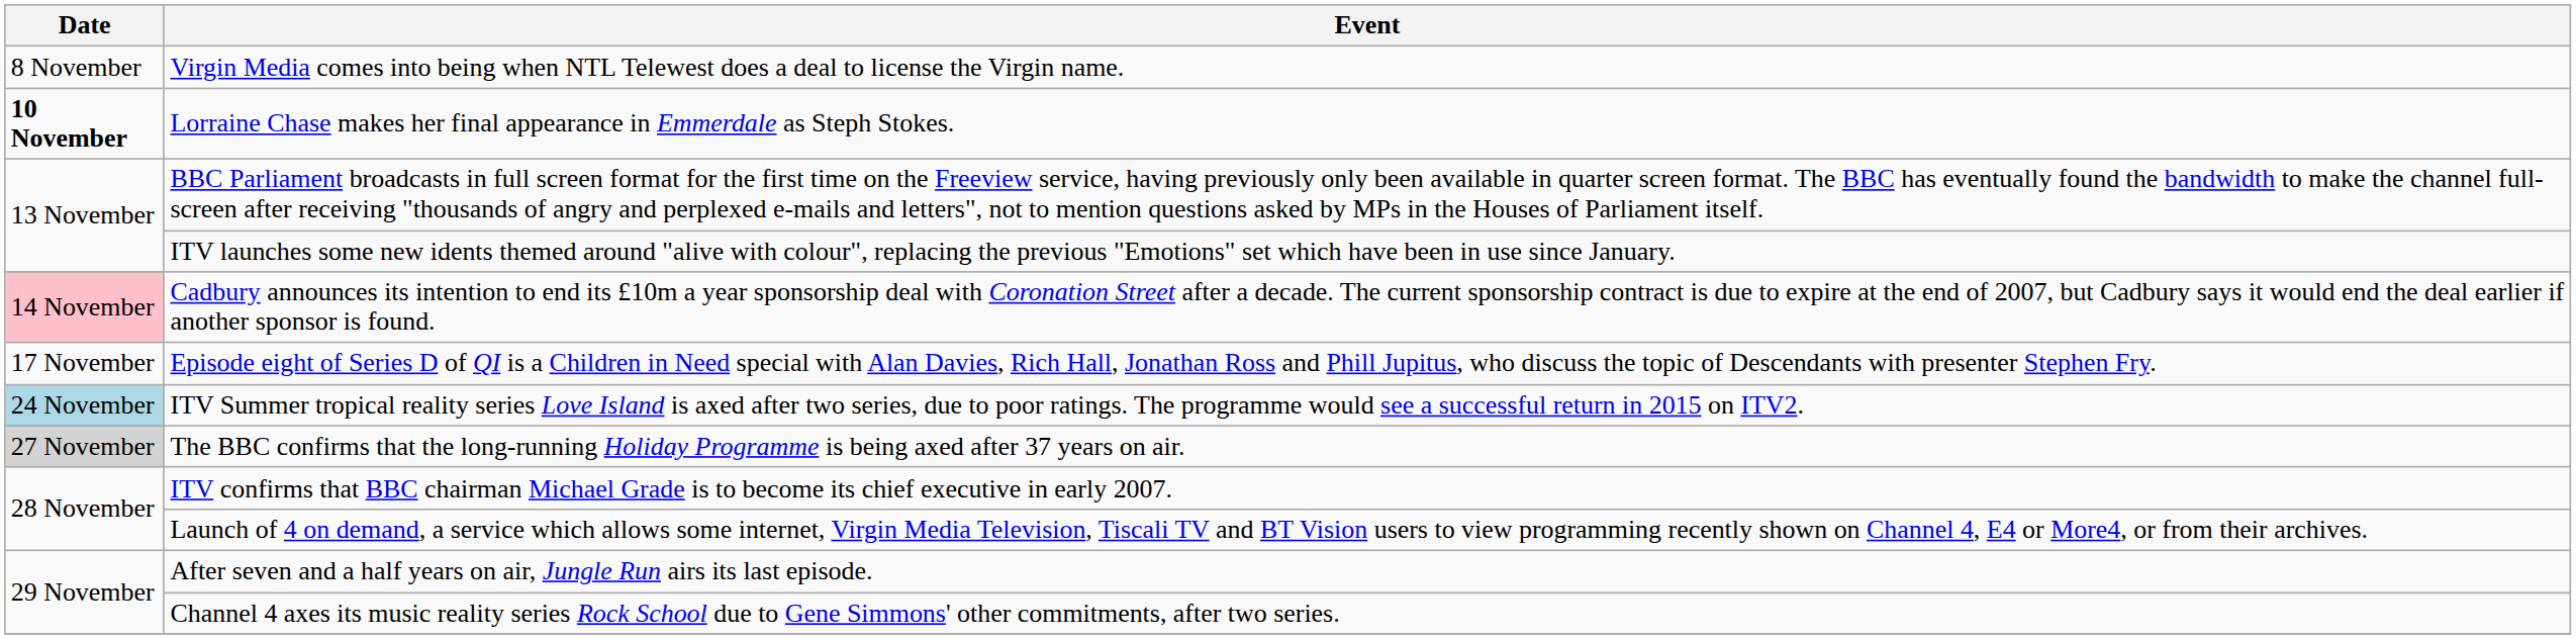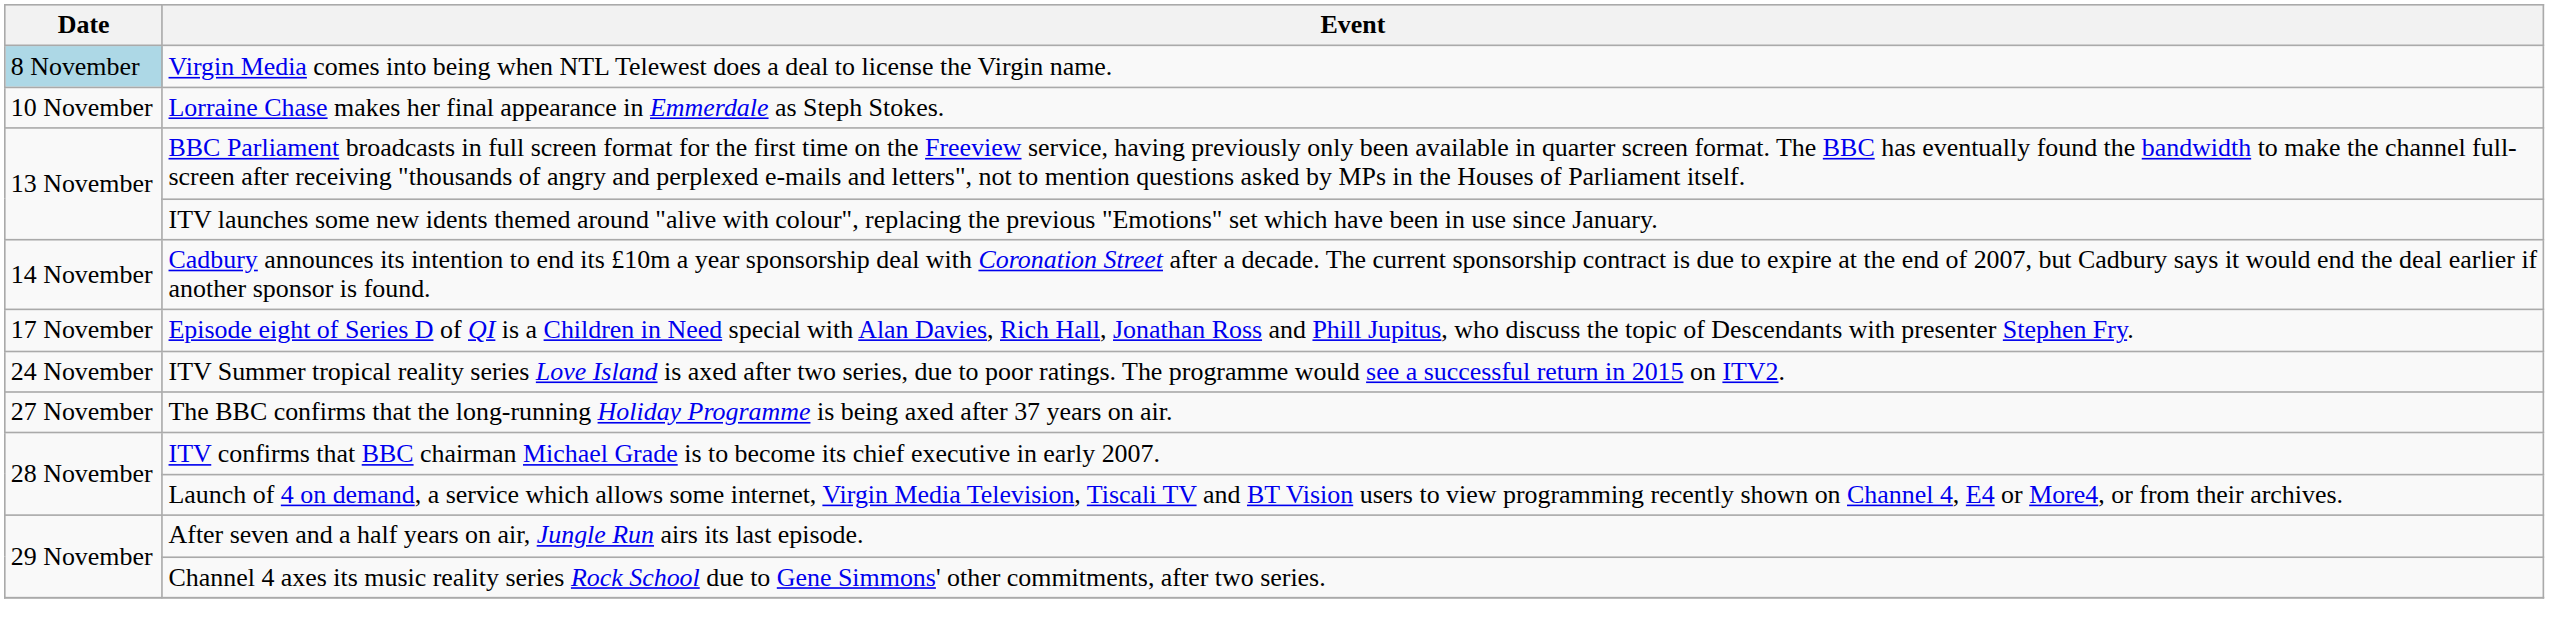row 2 | Date: no background -> lightblue background
row 3 | Date: bold -> normal
row 6 | Date: pink background -> no background
row 8 | Date: lightblue background -> no background
row 9 | Date: lightgrey background -> no background
